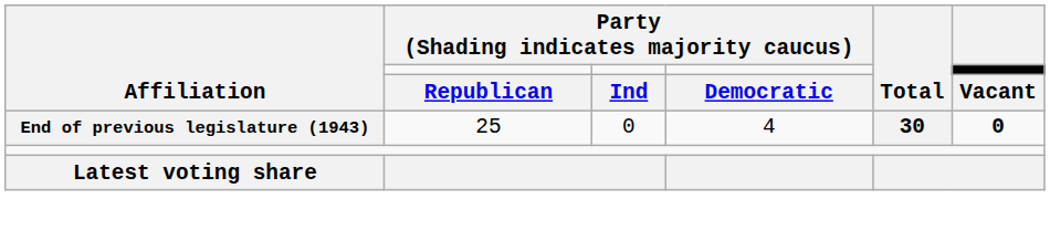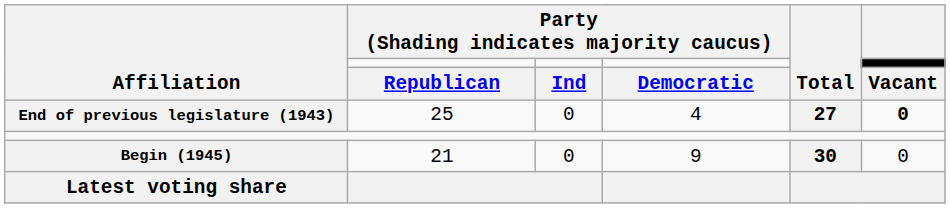End of previous legislature (1943) | Total: 30 -> 27
+ row: Begin (1945) | 21 | 0 | 9 | 30 | 0
